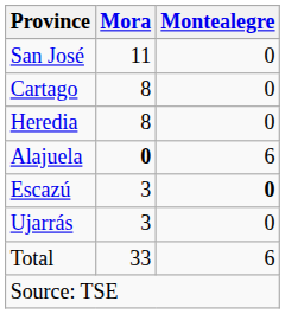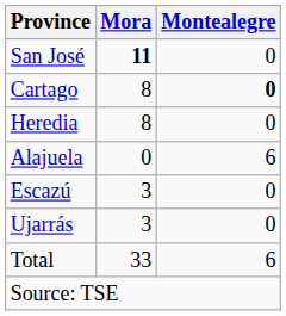San José | Mora: normal -> bold
Cartago | Montealegre: normal -> bold
Alajuela | Mora: bold -> normal
Escazú | Montealegre: bold -> normal
